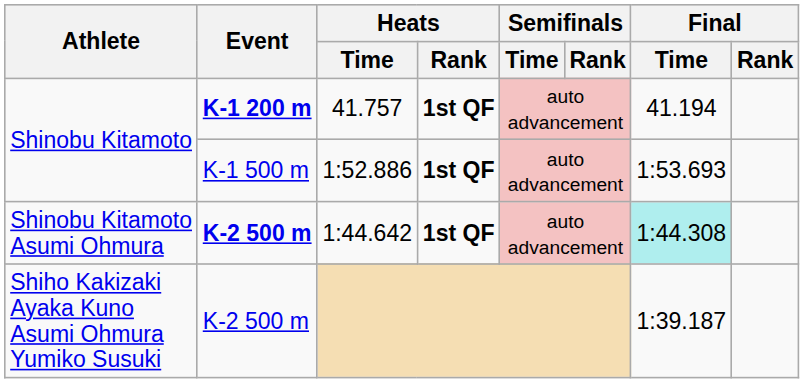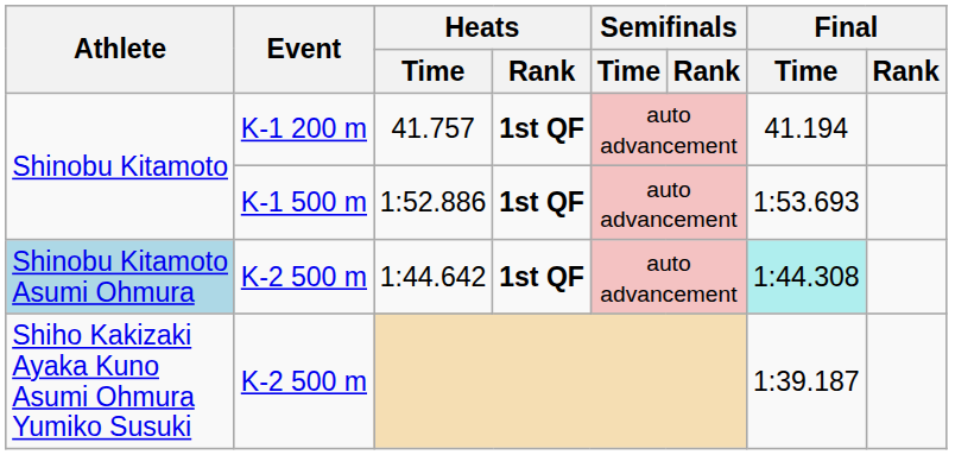41.757 | Event: bold -> normal
1:44.642 | Athlete: no background -> lightblue background
1:44.642 | Event: bold -> normal
